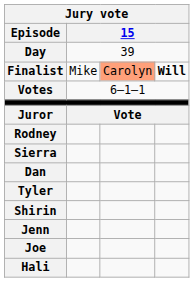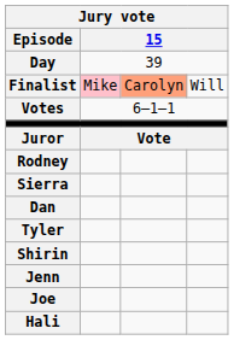Finalist | column 2: no background -> pink background
Finalist | column 4: bold -> normal
